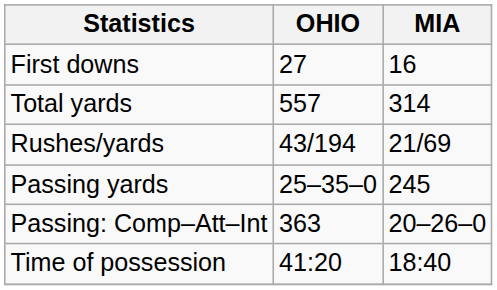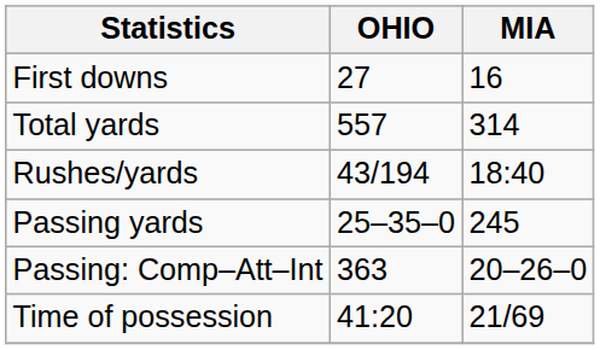Rushes/yards | MIA: 21/69 -> 18:40
Time of possession | MIA: 18:40 -> 21/69
